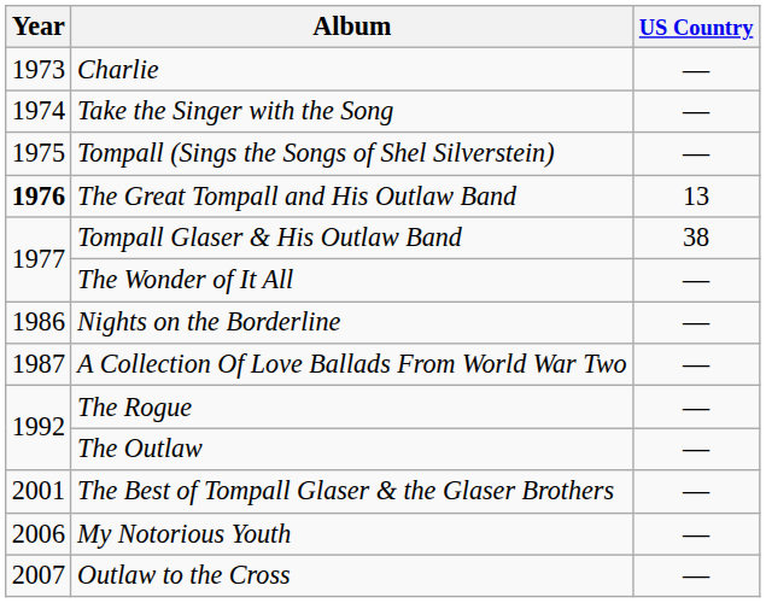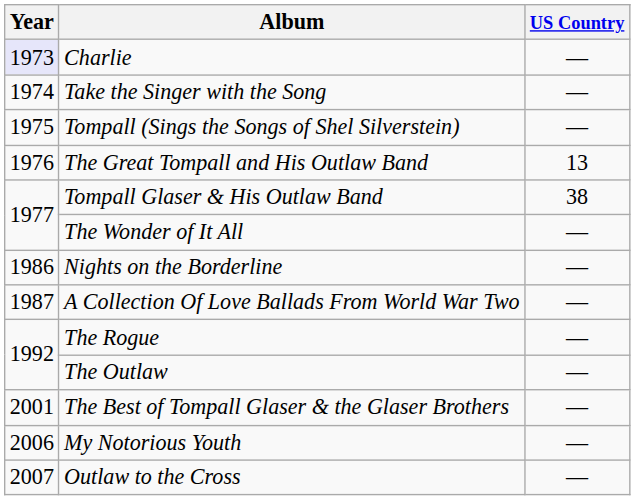Charlie | Year: no background -> lavender background
The Great Tompall and His Outlaw Band | Year: bold -> normal
